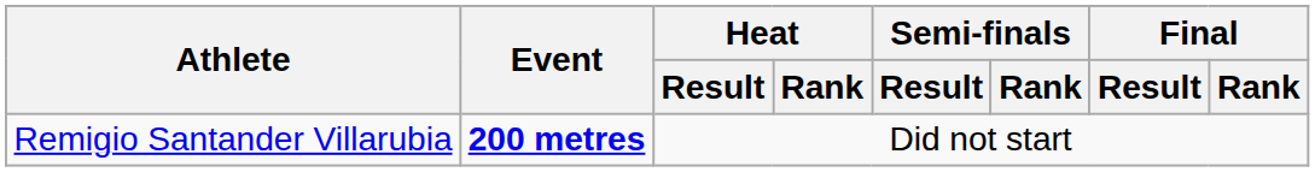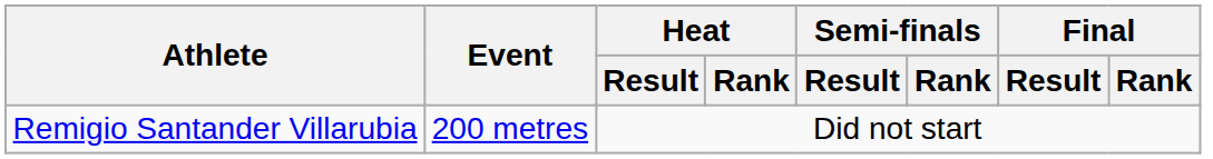Remigio Santander Villarubia | Event: bold -> normal
